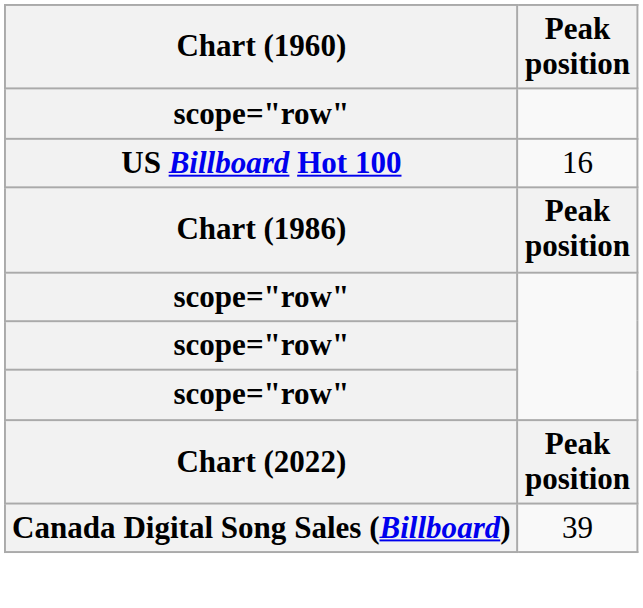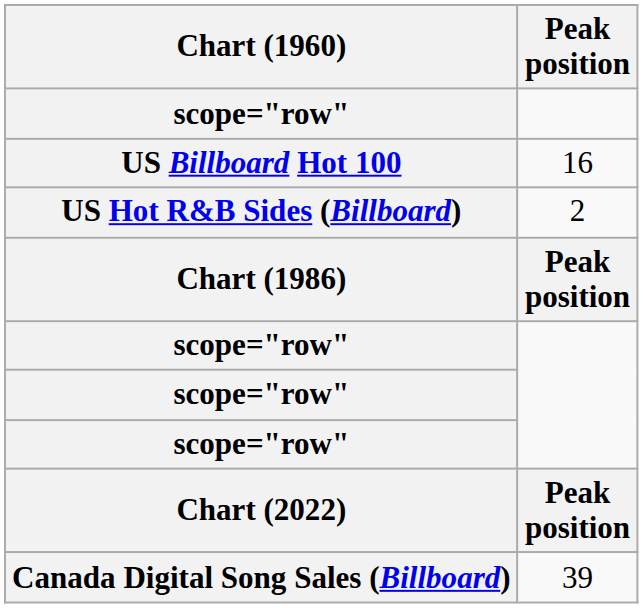+ row: US Hot R&B Sides (Billboard) | 2
